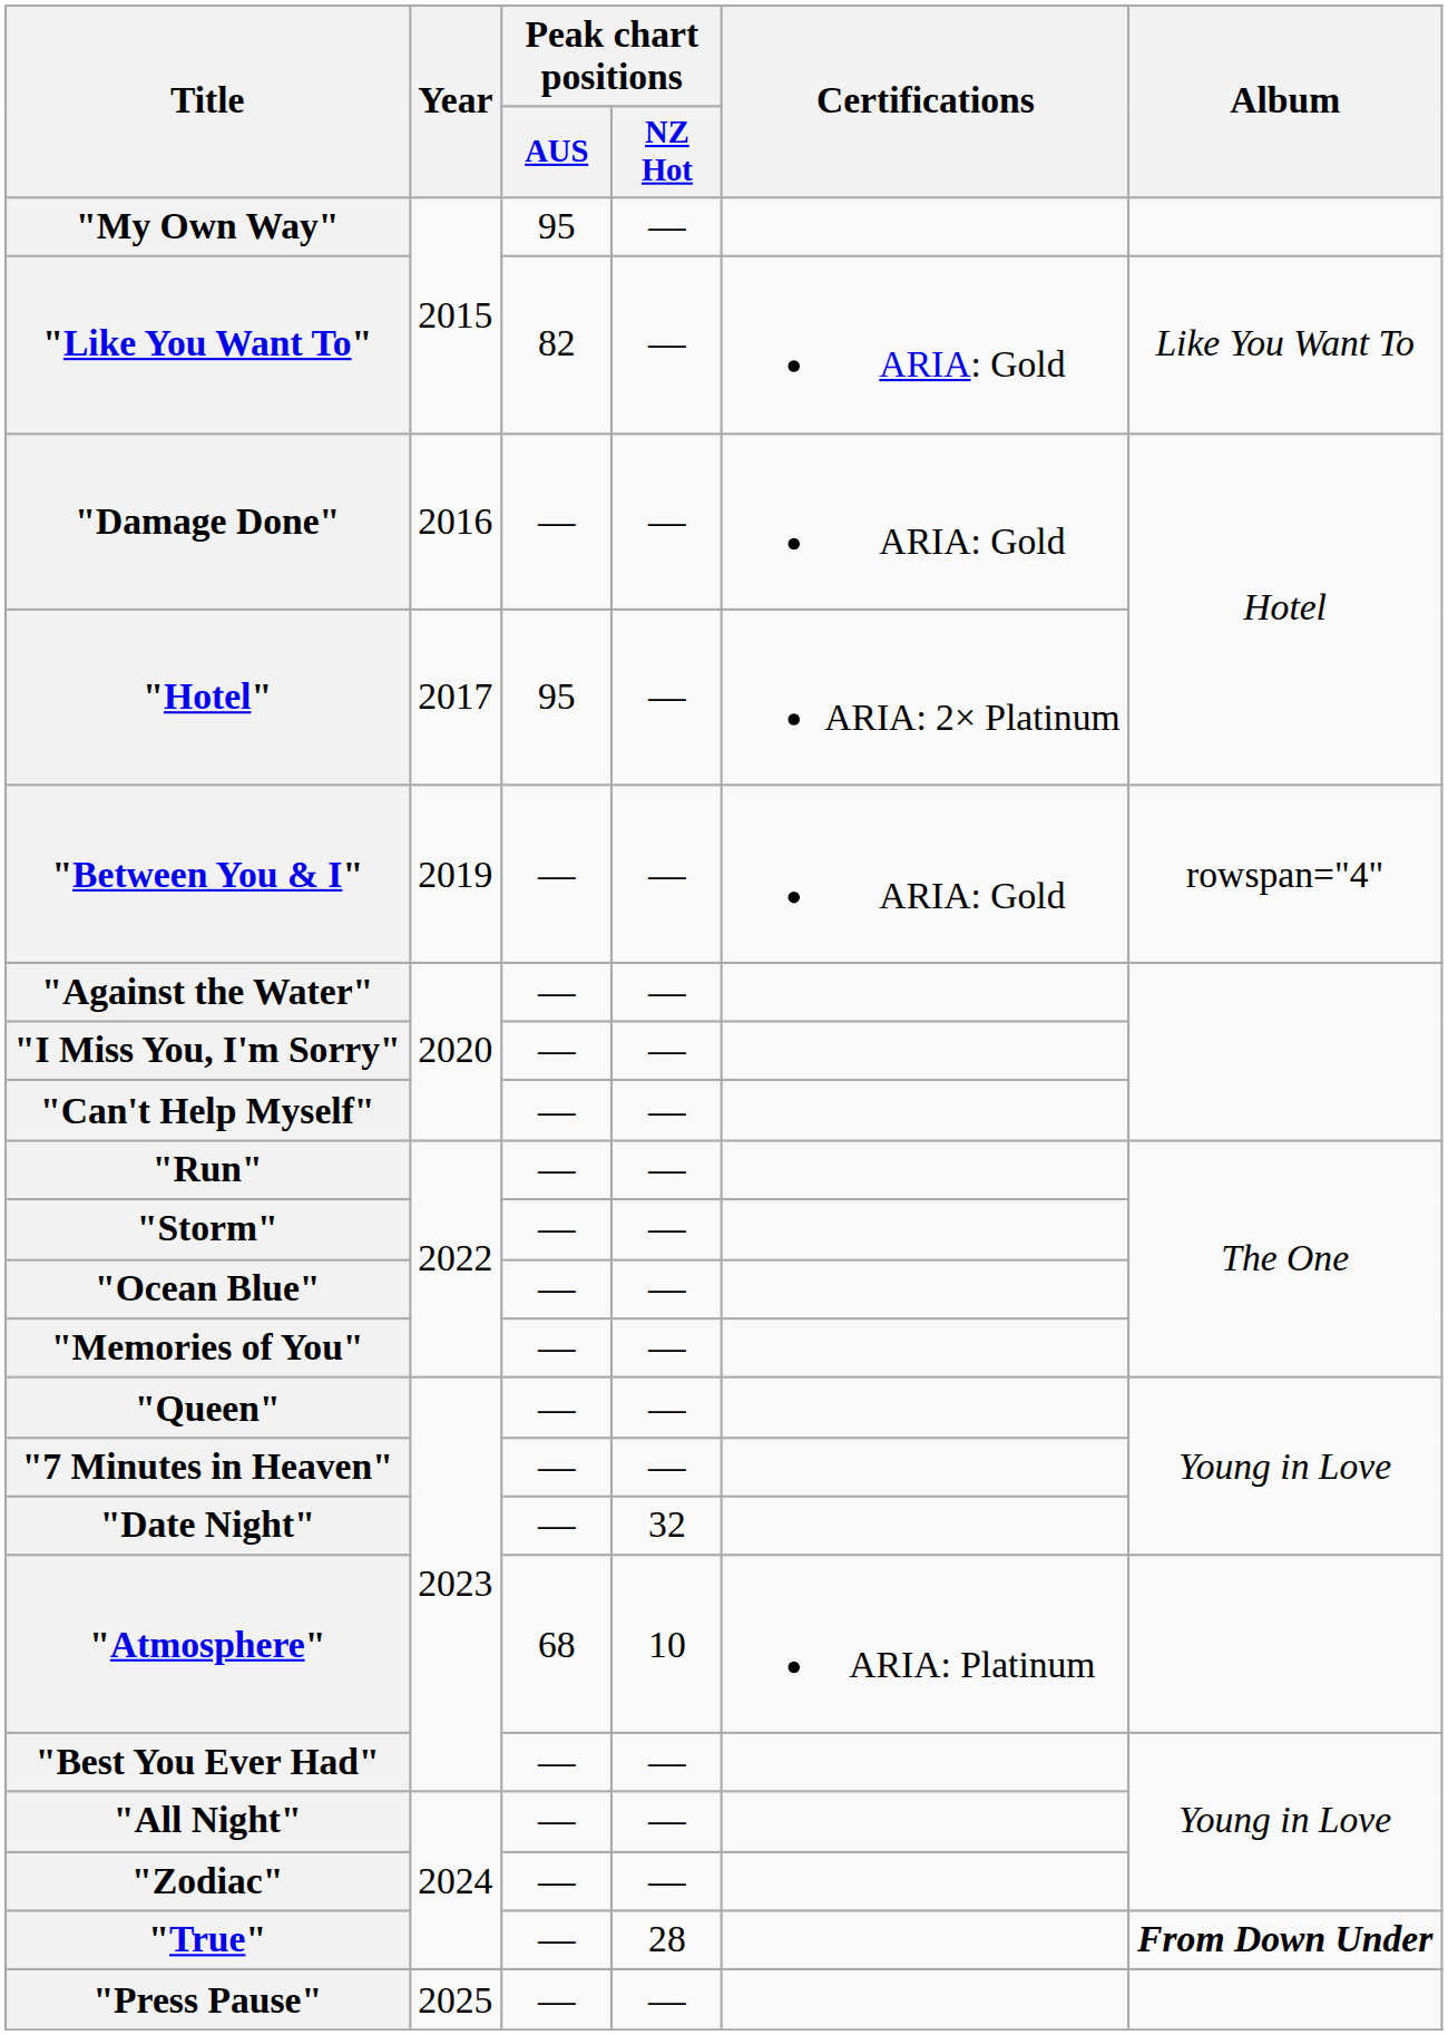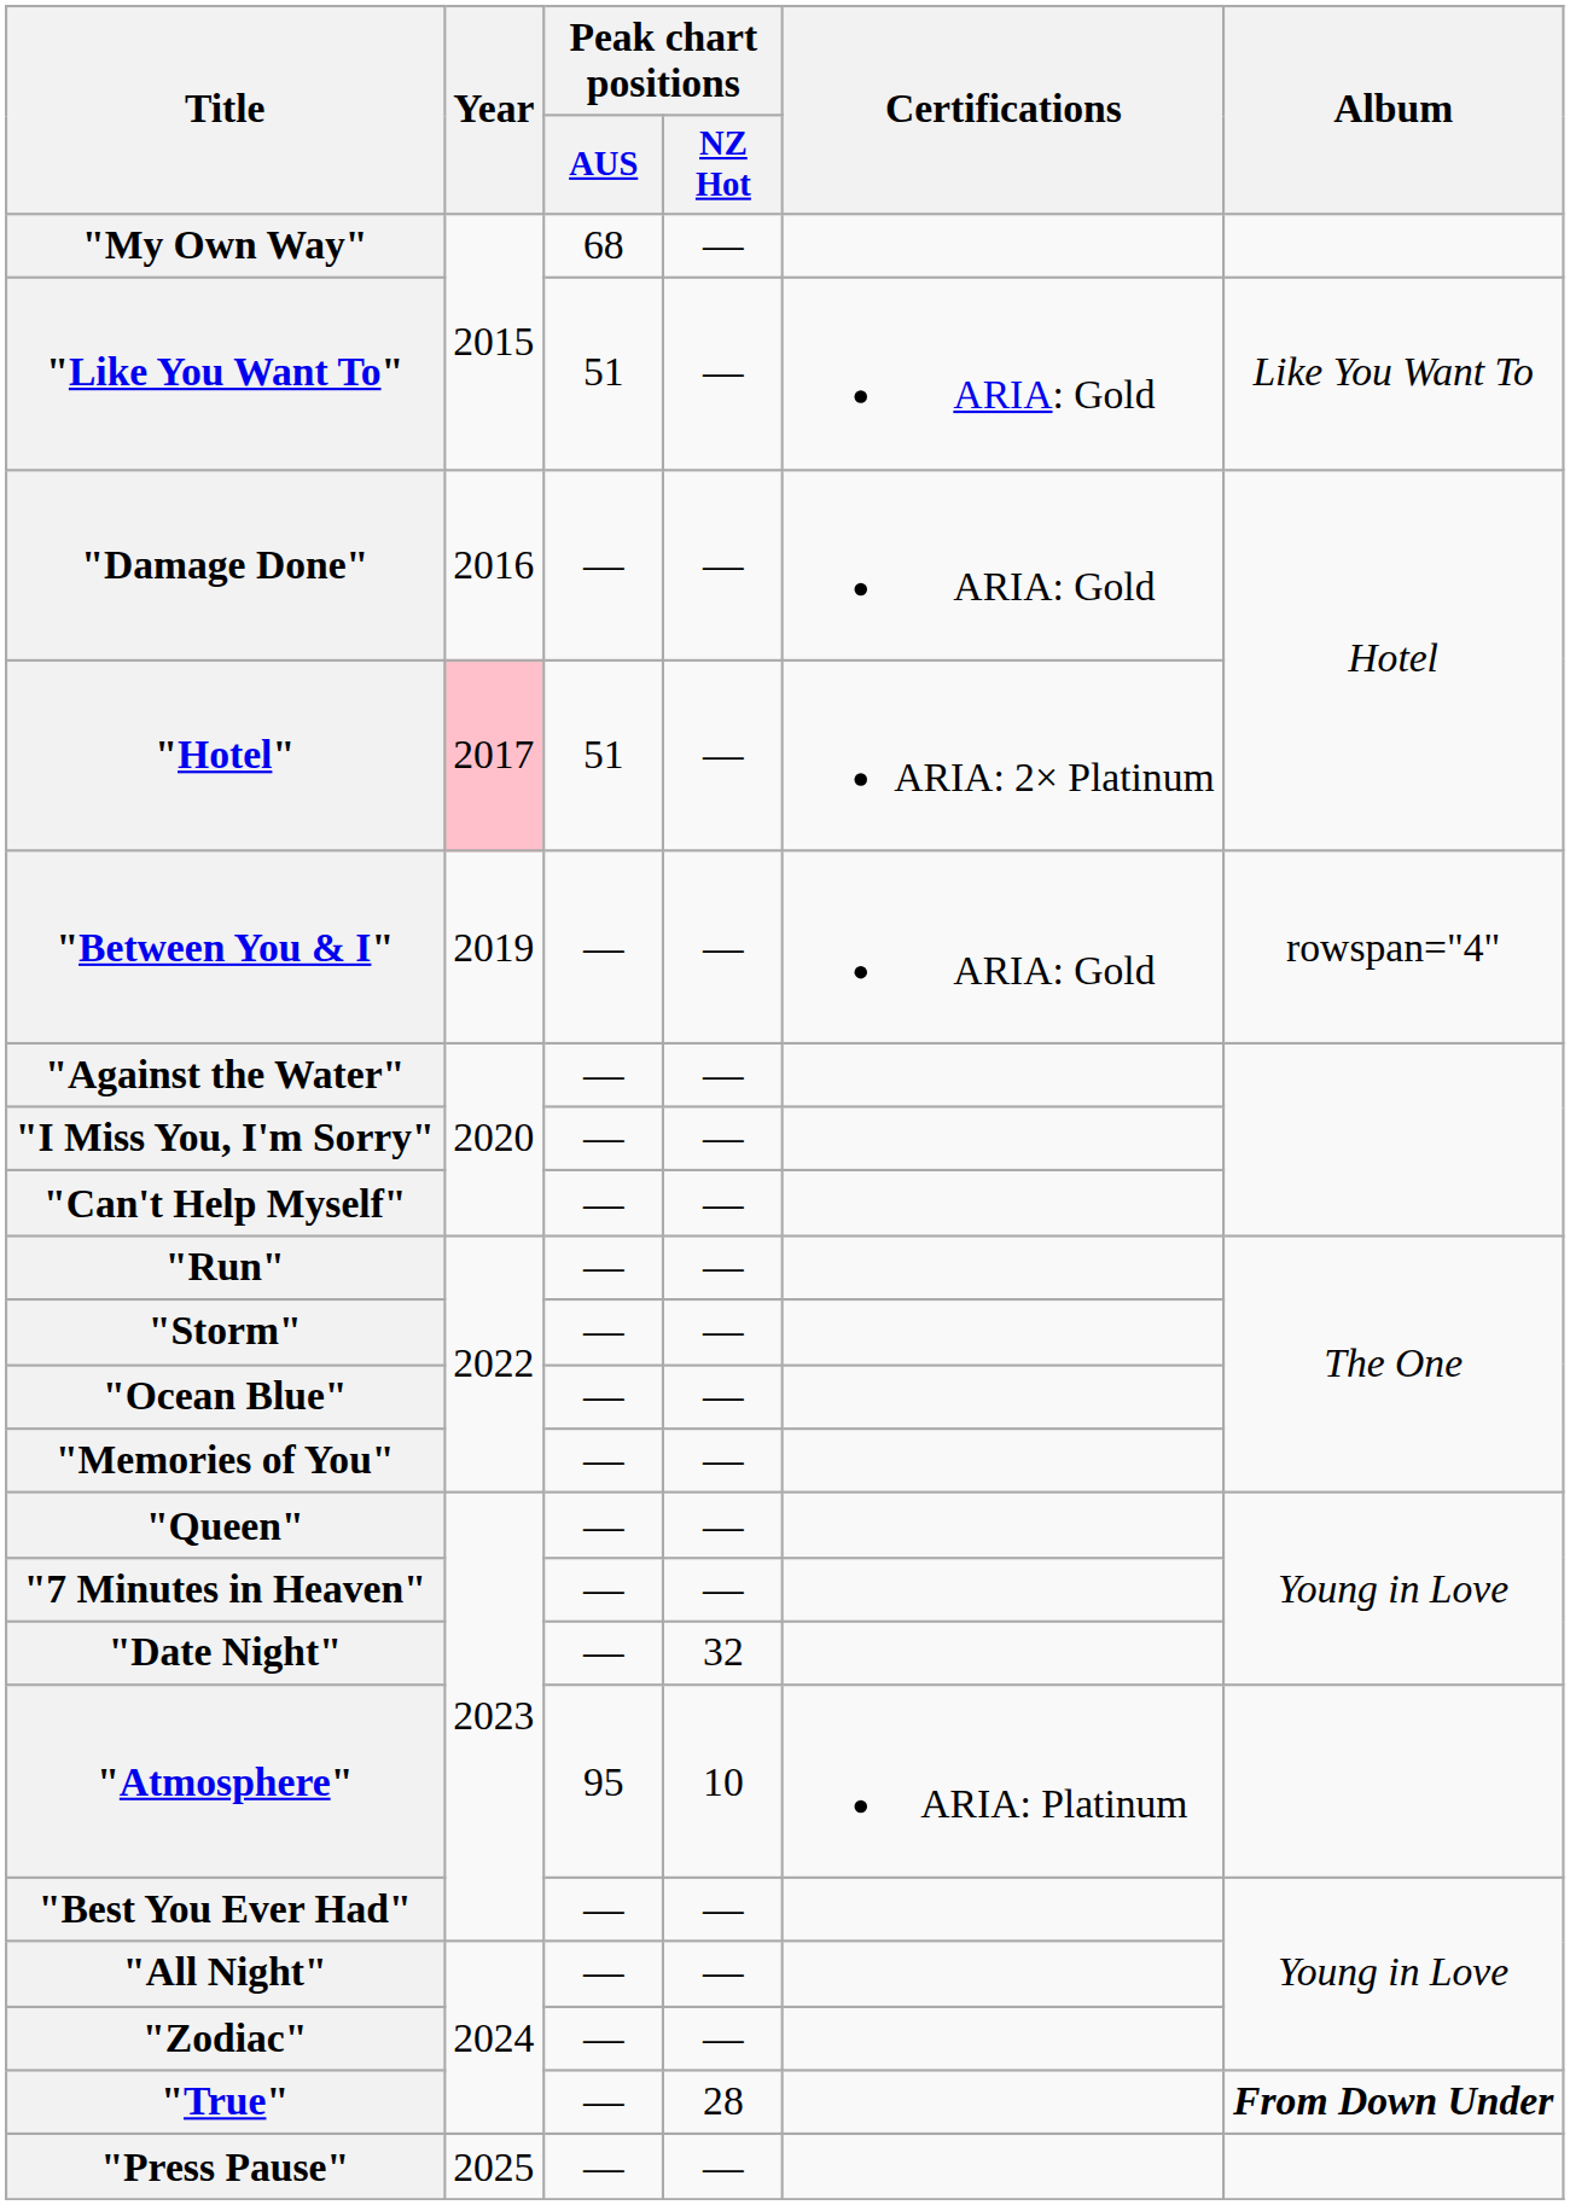"My Own Way" | Peak chart positions / AUS: 95 -> 68
"Like You Want To" | Peak chart positions / AUS: 82 -> 51
"Hotel" | Year: no background -> pink background
"Hotel" | Peak chart positions / AUS: 95 -> 51
"Atmosphere" | Peak chart positions / AUS: 68 -> 95
